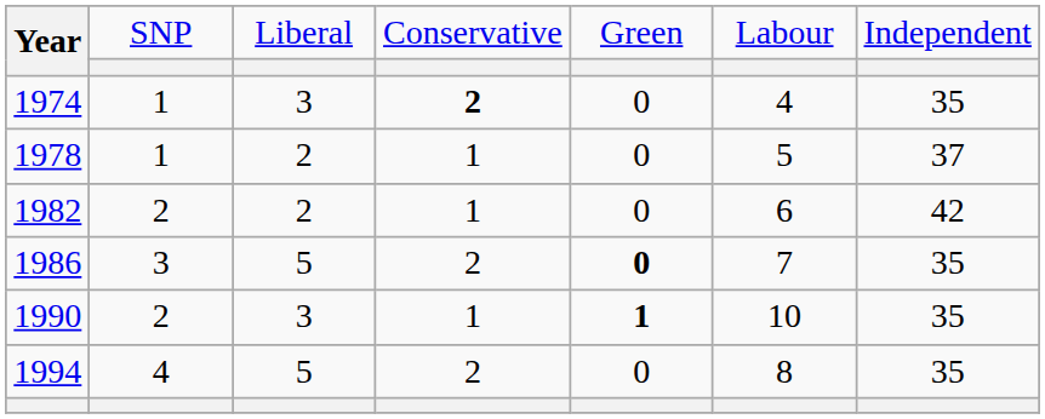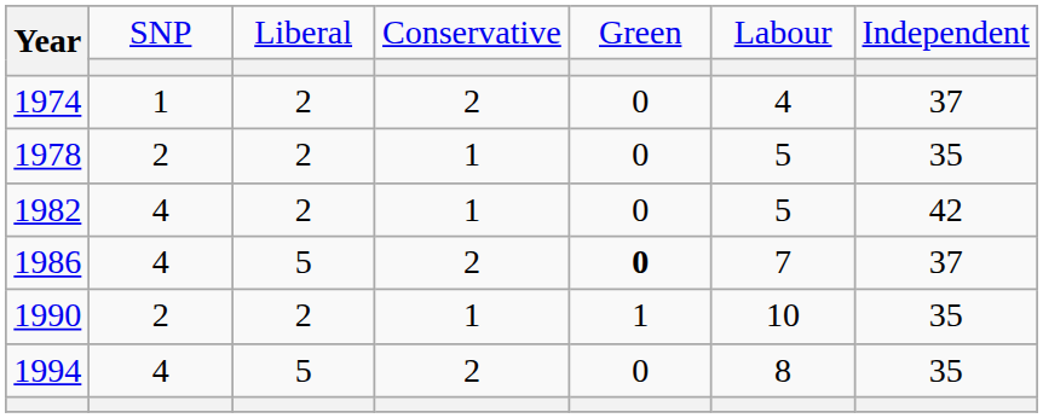1974 | column 3: 3 -> 2
1974 | column 4: bold -> normal
1974 | column 7: 35 -> 37
1978 | column 2: 1 -> 2
1978 | column 7: 37 -> 35
1982 | column 2: 2 -> 4
1982 | column 6: 6 -> 5
1986 | column 2: 3 -> 4
1986 | column 7: 35 -> 37
1990 | column 3: 3 -> 2
1990 | column 5: bold -> normal
